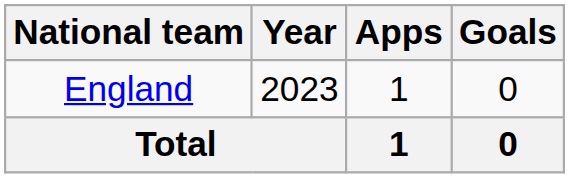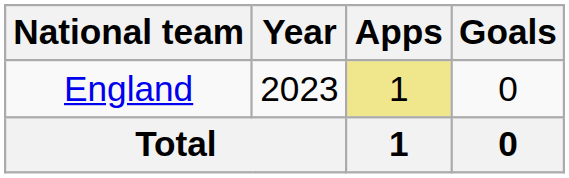England | Apps: no background -> khaki background
